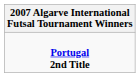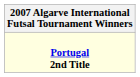row 2 | column 1: no background -> lightyellow background
